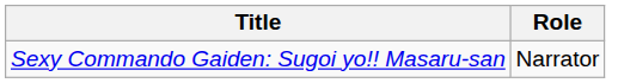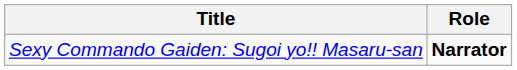Sexy Commando Gaiden: Sugoi yo!! Masaru-san | Role: normal -> bold
